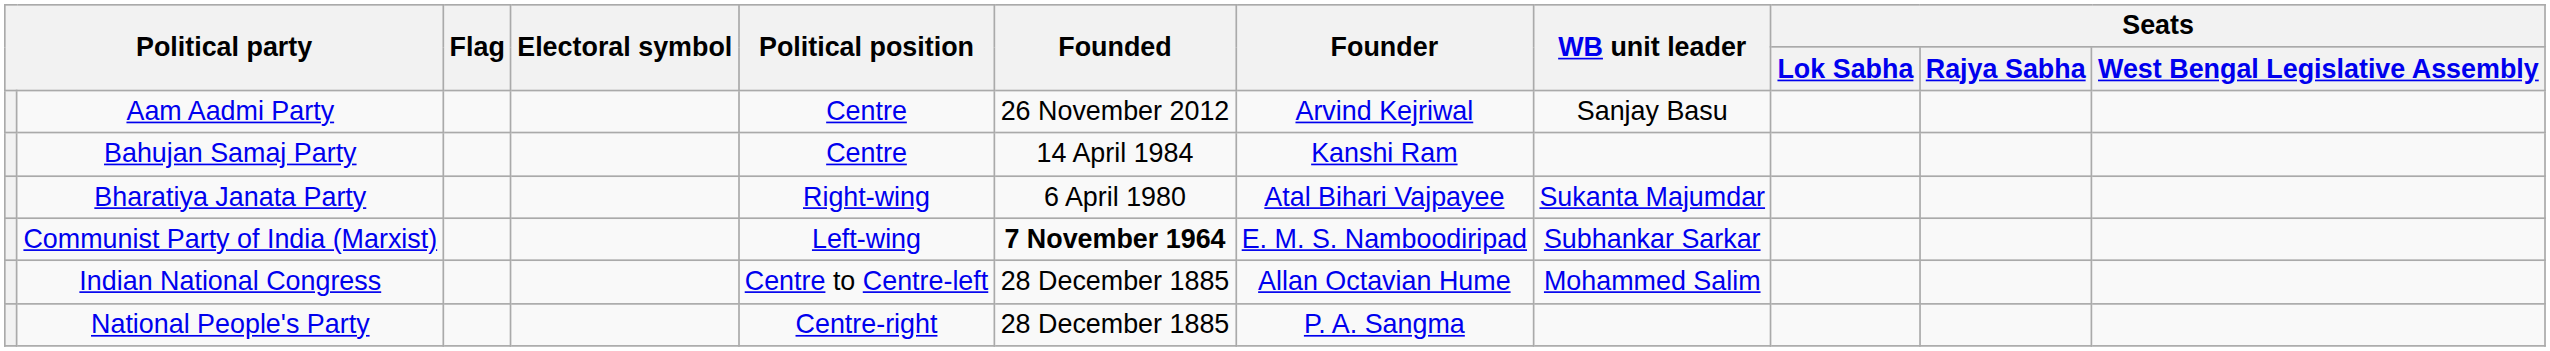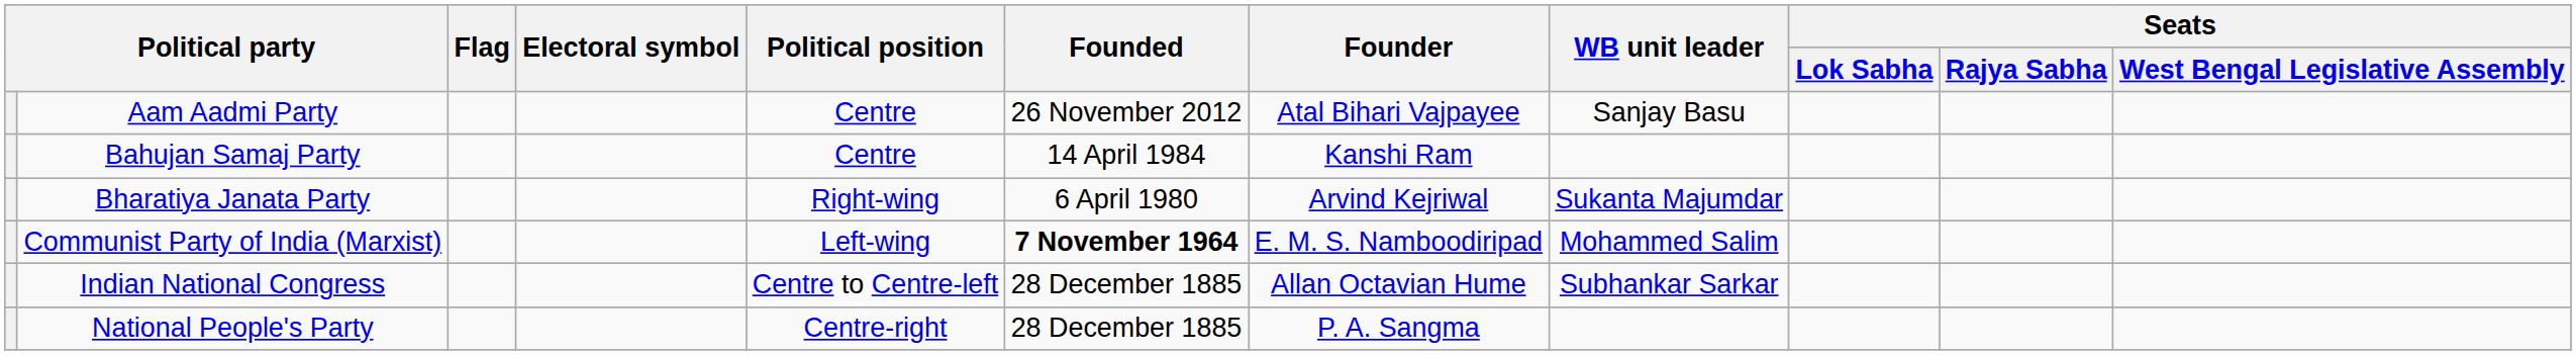Aam Aadmi Party | Founder: Arvind Kejriwal -> Atal Bihari Vajpayee
Bharatiya Janata Party | Founder: Atal Bihari Vajpayee -> Arvind Kejriwal
Communist Party of India (Marxist) | WB unit leader: Subhankar Sarkar -> Mohammed Salim
Indian National Congress | WB unit leader: Mohammed Salim -> Subhankar Sarkar
